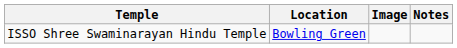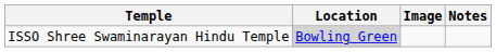ISSO Shree Swaminarayan Hindu Temple | Location: no background -> lightgrey background
